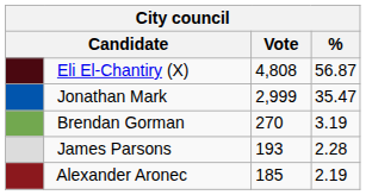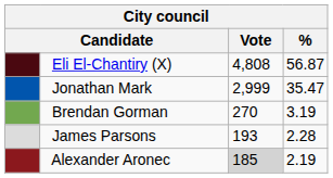Alexander Aronec | Vote: no background -> lightgrey background
